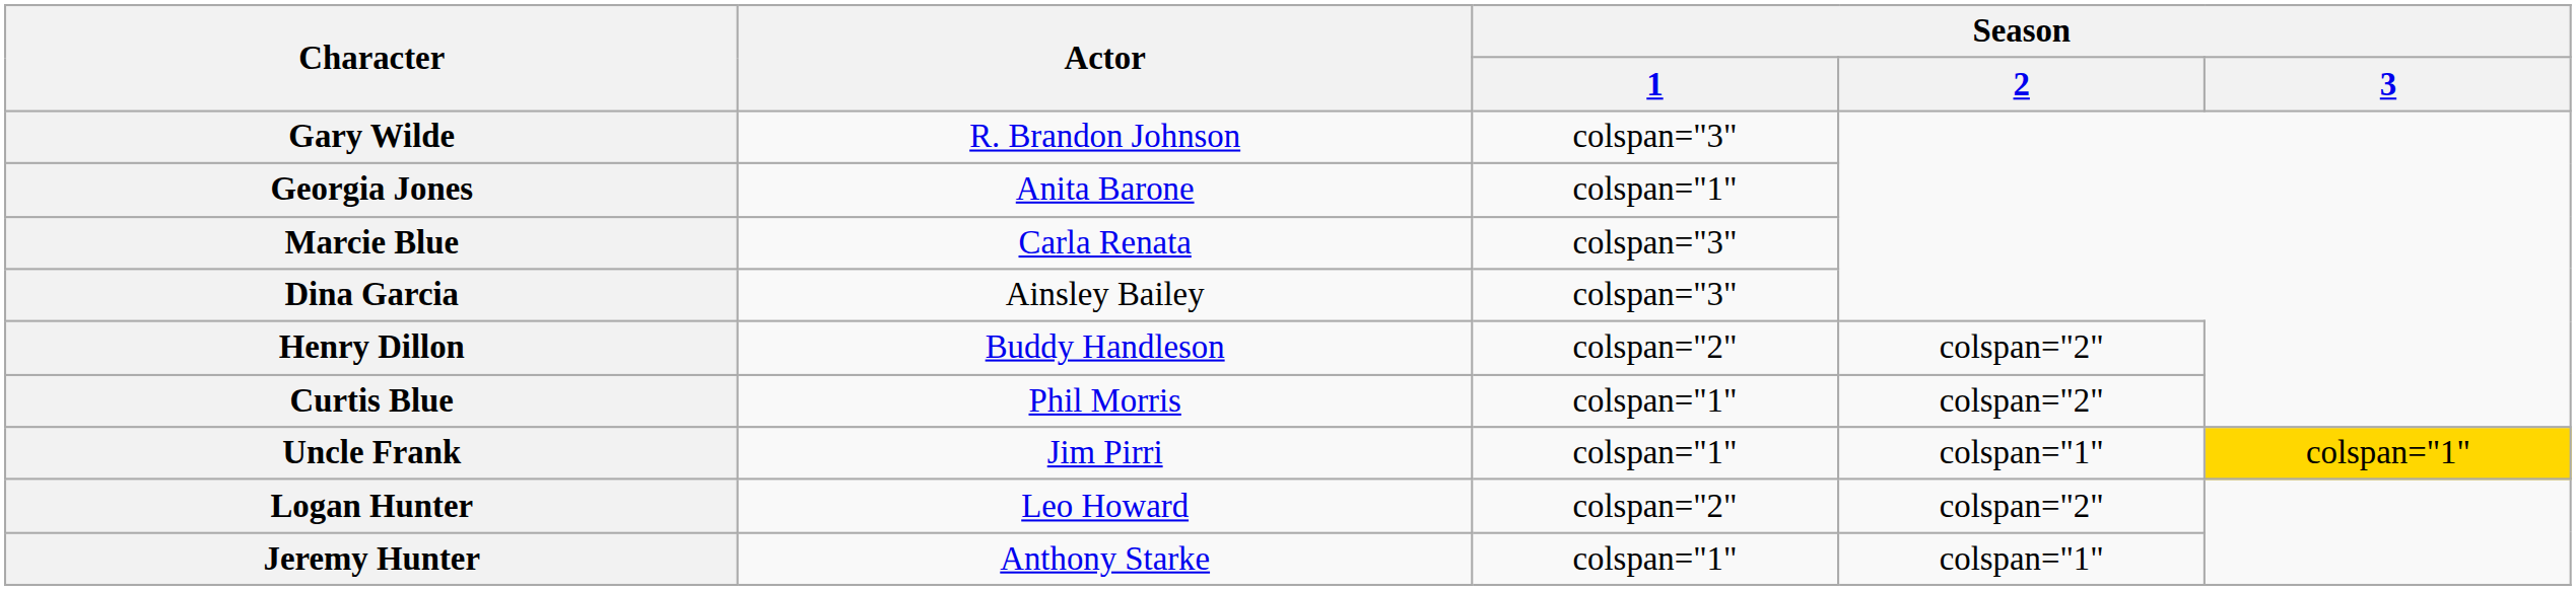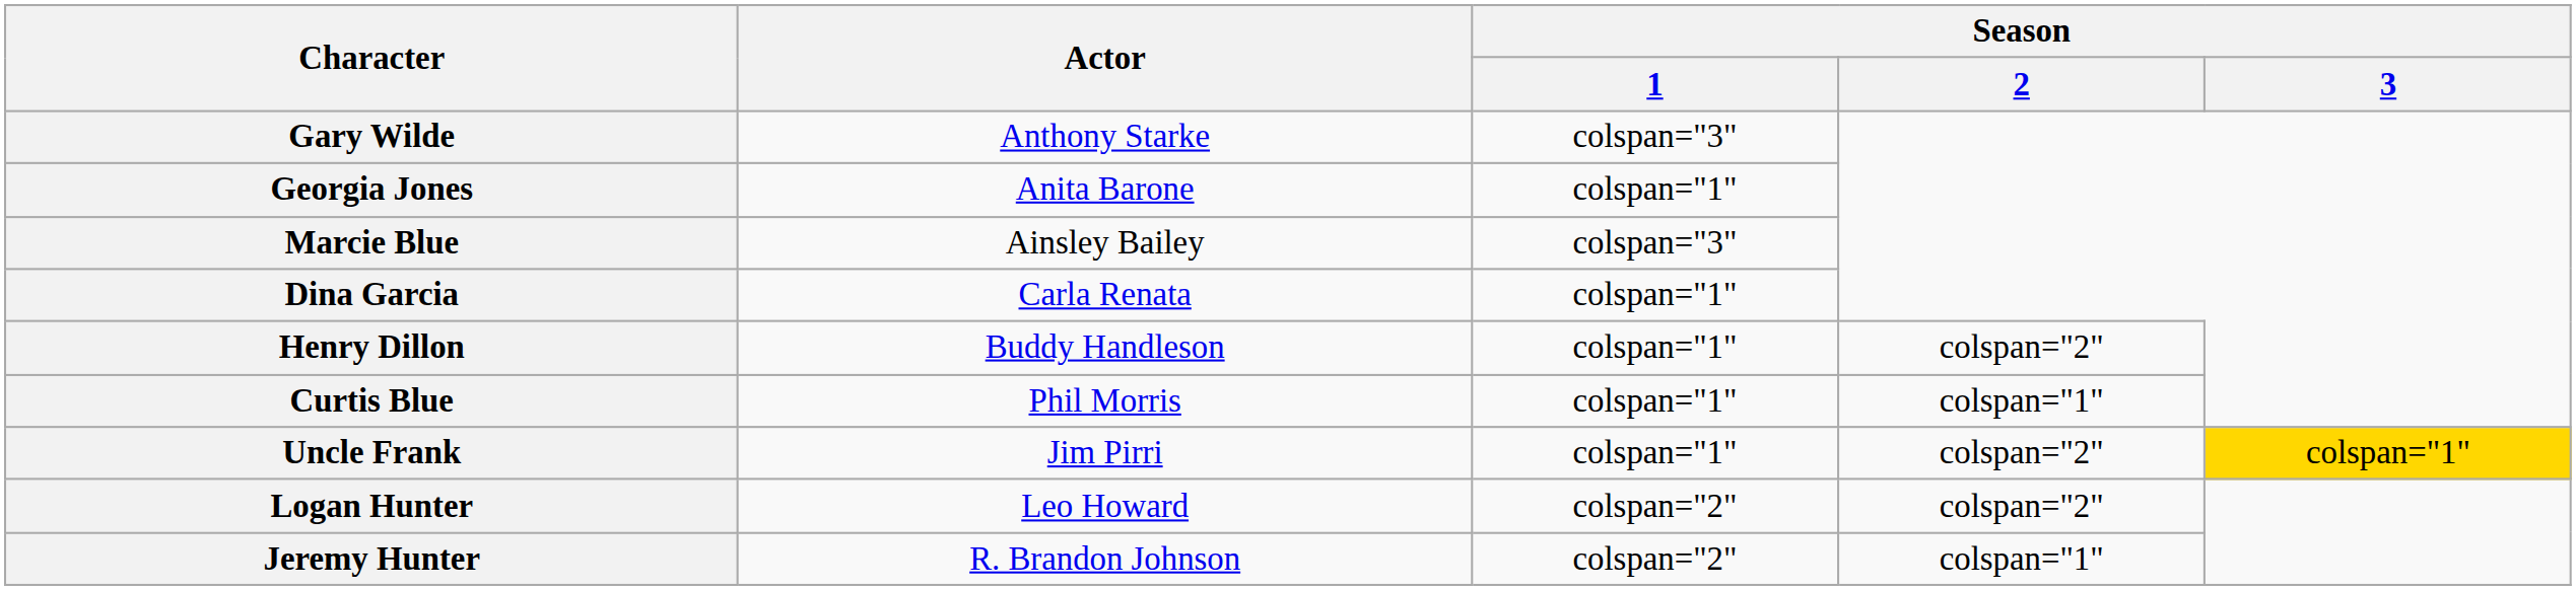Gary Wilde | Actor: R. Brandon Johnson -> Anthony Starke
Marcie Blue | Actor: Carla Renata -> Ainsley Bailey
Dina Garcia | Actor: Ainsley Bailey -> Carla Renata
Dina Garcia | Season / 1: colspan="3" -> colspan="1"
Henry Dillon | Season / 1: colspan="2" -> colspan="1"
Curtis Blue | Season / 2: colspan="2" -> colspan="1"
Uncle Frank | Season / 2: colspan="1" -> colspan="2"
Jeremy Hunter | Actor: Anthony Starke -> R. Brandon Johnson
Jeremy Hunter | Season / 1: colspan="1" -> colspan="2"
